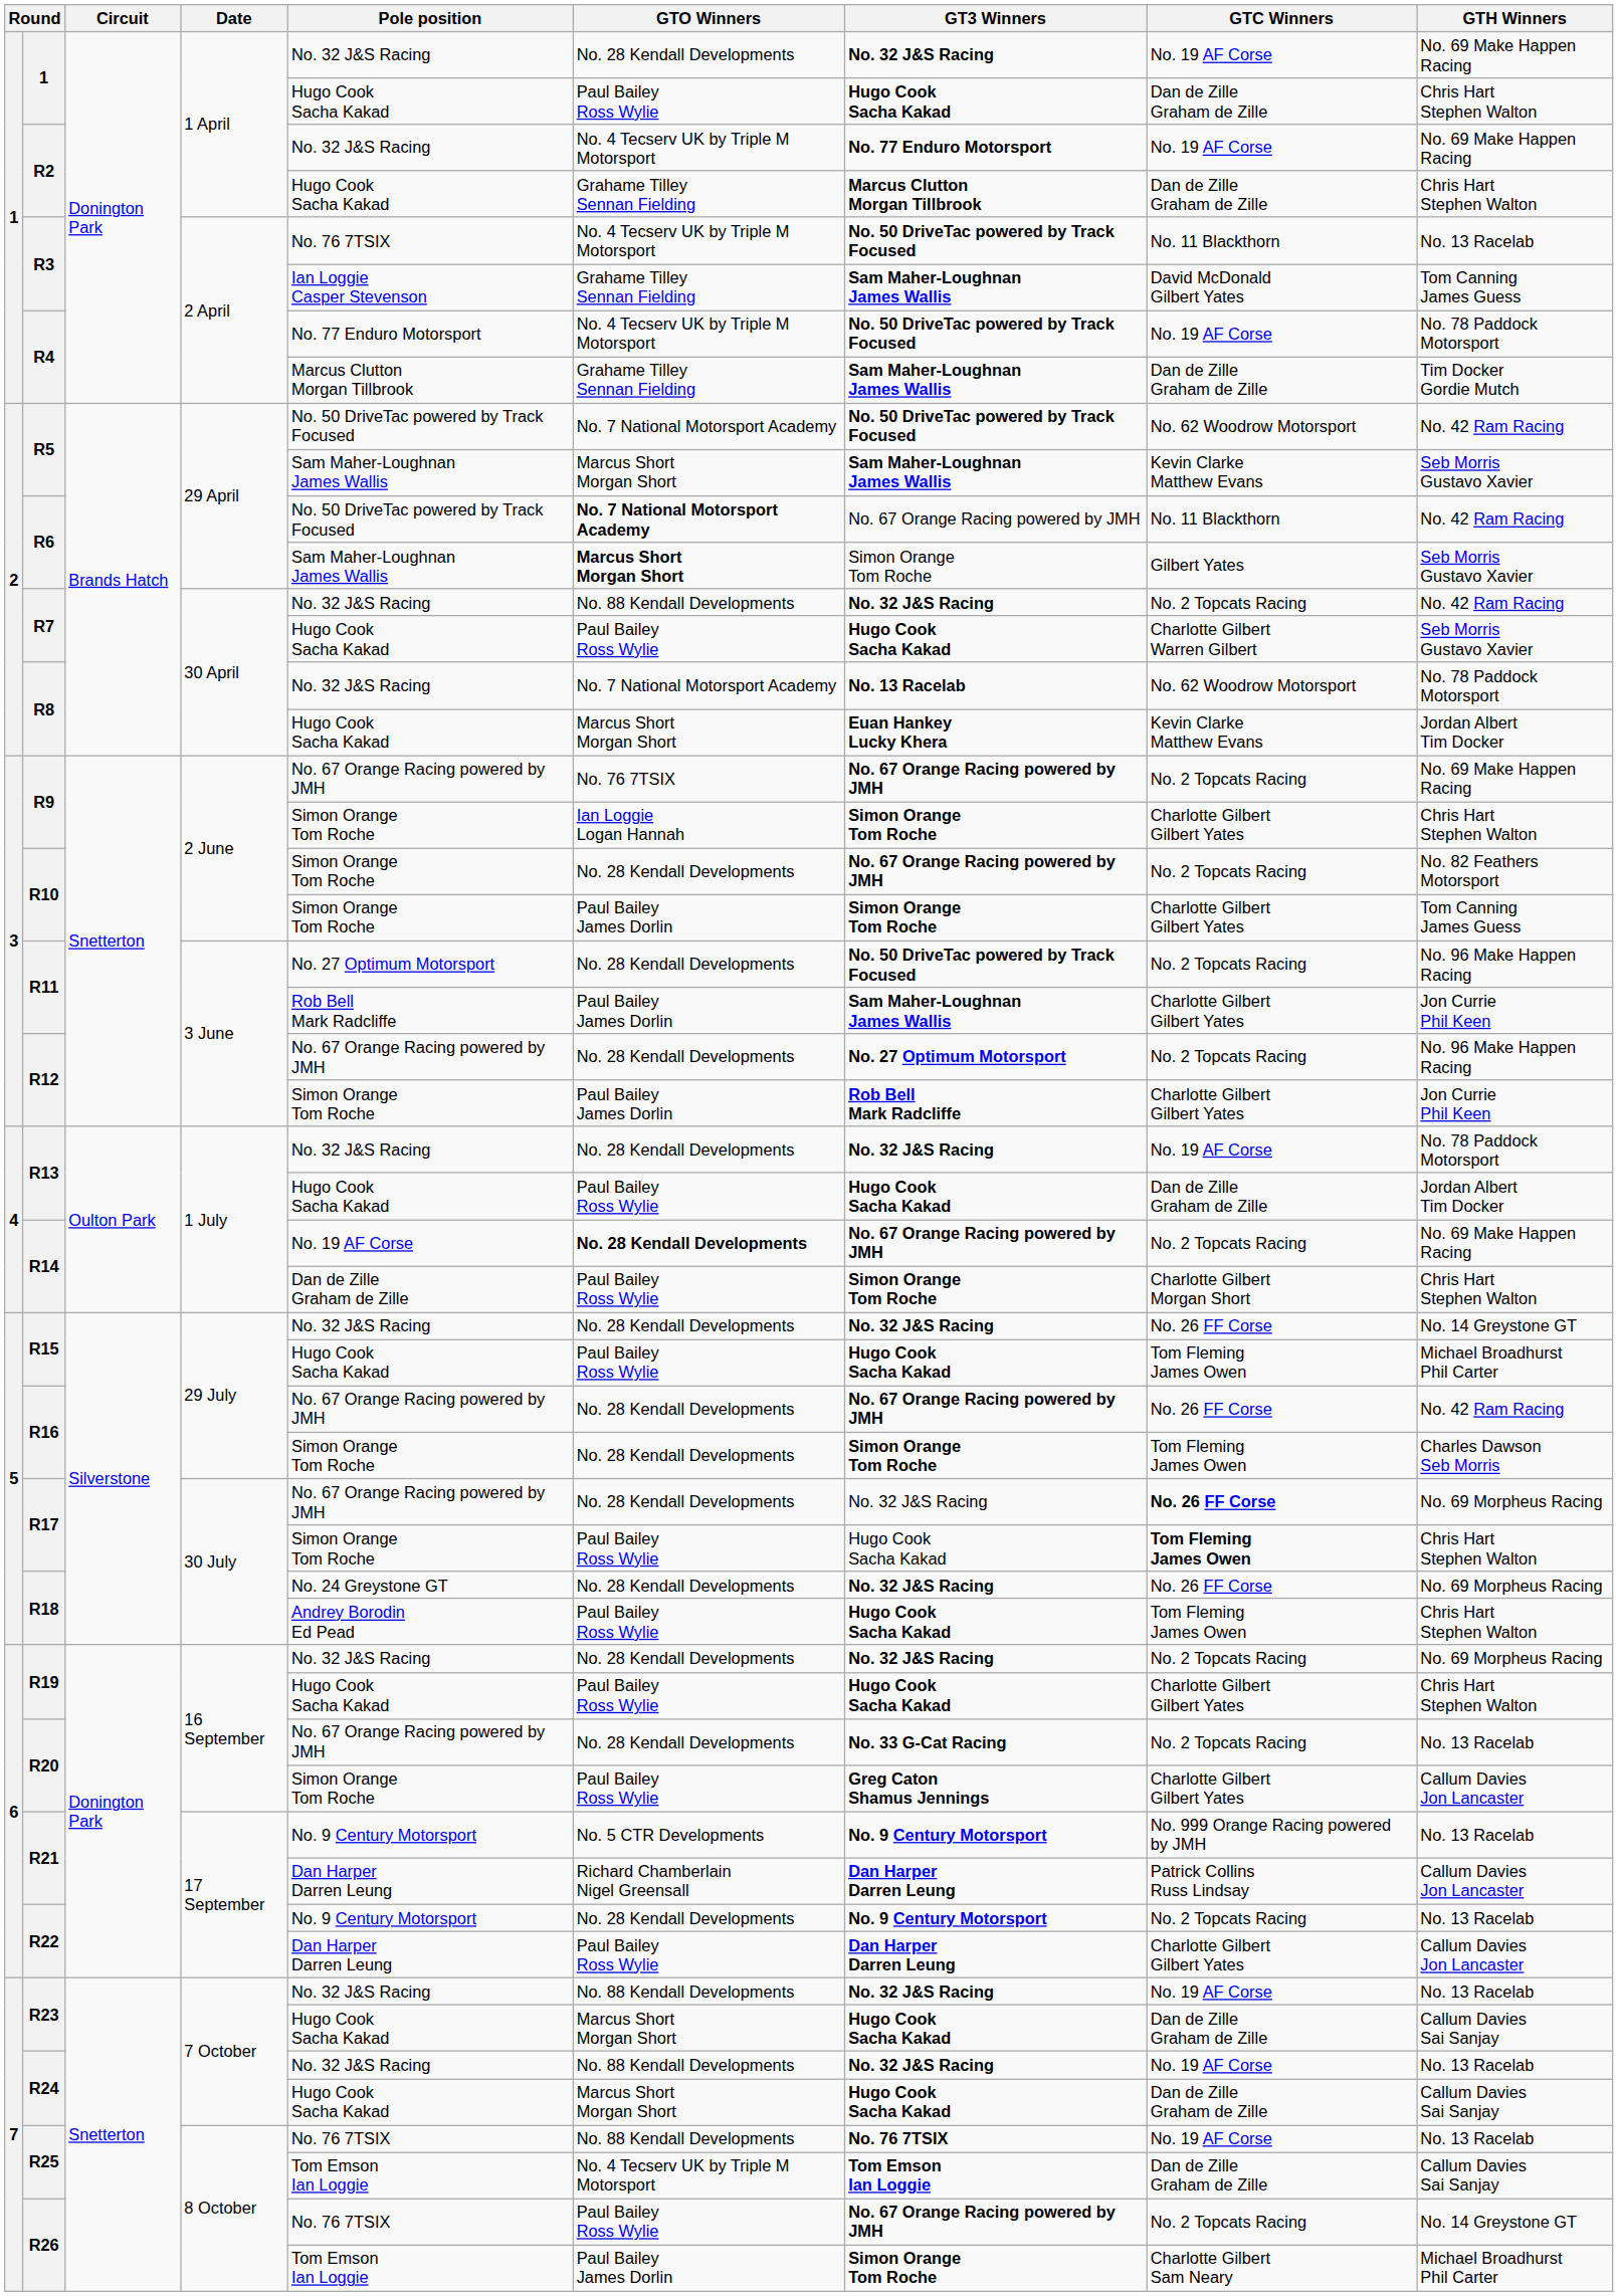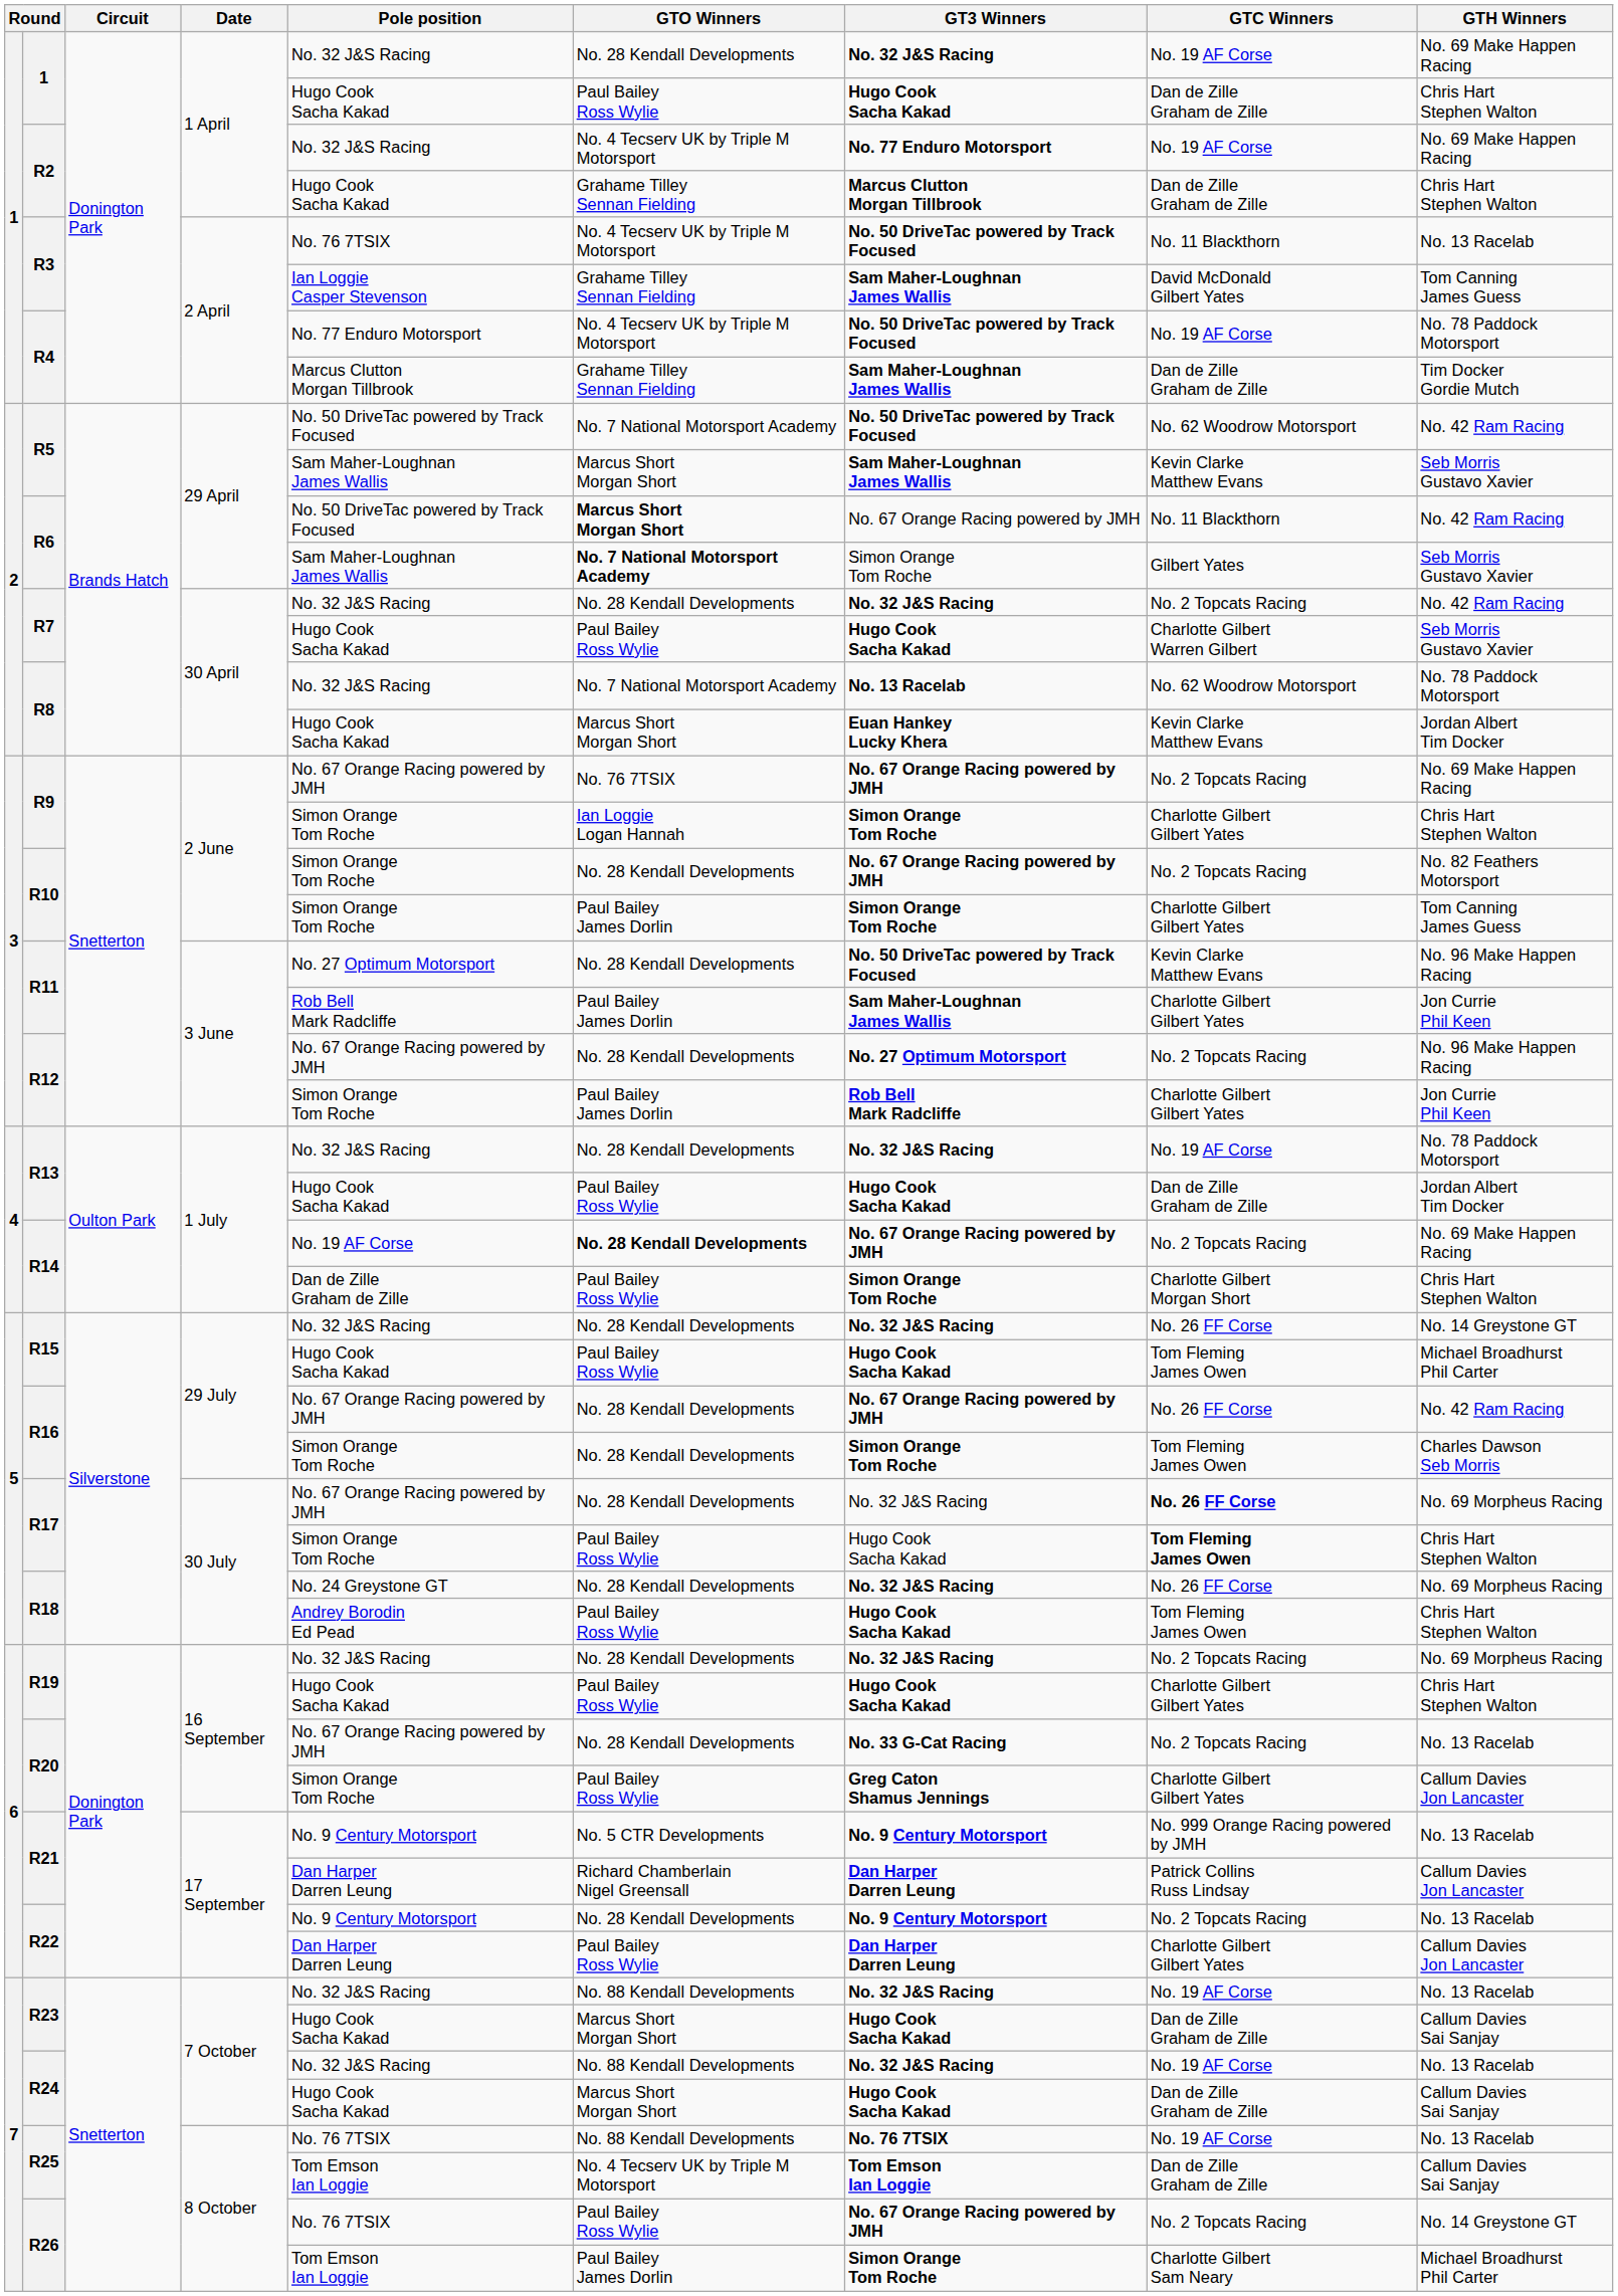row 12 | GTO Winners: No. 7 National Motorsport Academy -> Marcus Short Morgan Short
row 13 | GTO Winners: Marcus Short Morgan Short -> No. 7 National Motorsport Academy
row 14 | GTO Winners: No. 88 Kendall Developments -> No. 28 Kendall Developments
row 22 | GTC Winners: No. 2 Topcats Racing -> Kevin Clarke Matthew Evans
